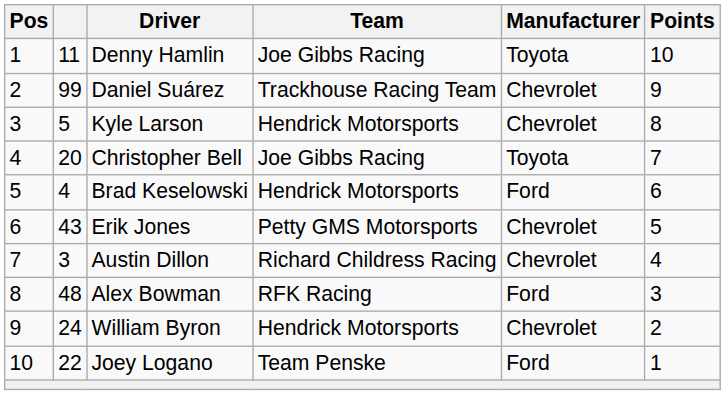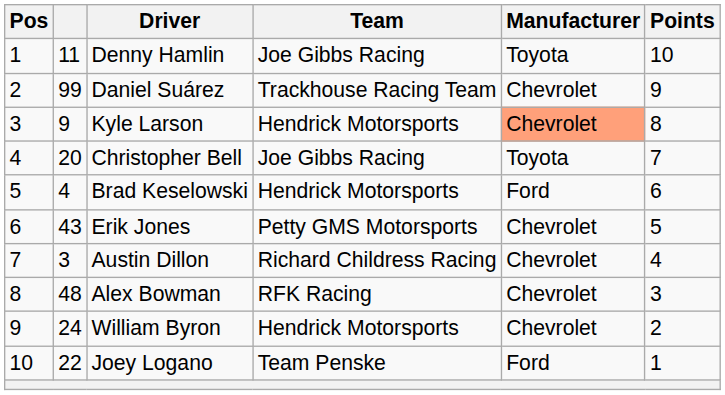Kyle Larson | column 2: 5 -> 9
Kyle Larson | Manufacturer: no background -> lightsalmon background
Alex Bowman | Manufacturer: Ford -> Chevrolet
